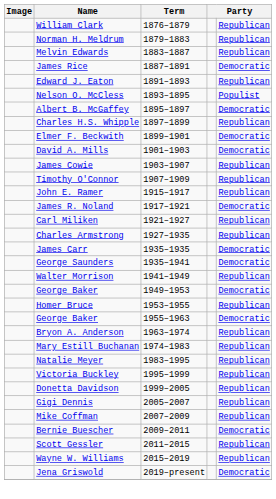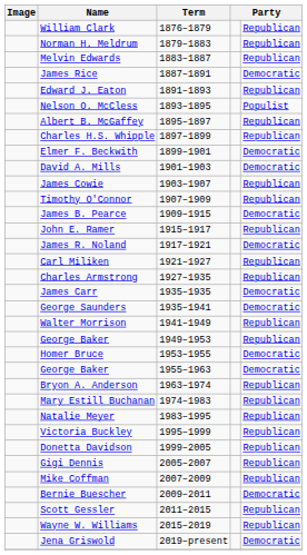Albert B. McGaffey | column 5: Democratic -> Republican
+ row: James B. Pearce | 1909–1915 | Democratic
George Baker / 1949–1953 | column 5: Democratic -> Republican
Homer Bruce | column 5: Republican -> Democratic
